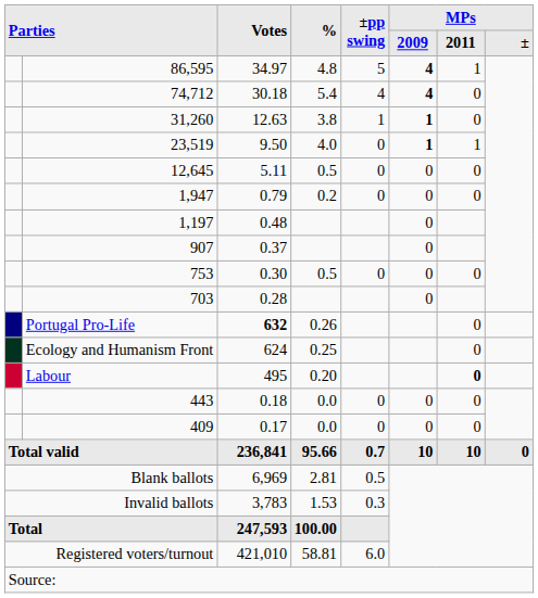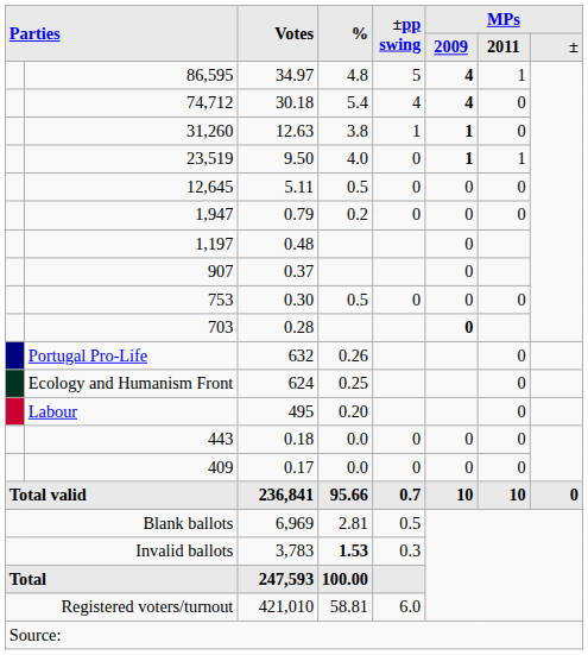703 | MPs / 2009: normal -> bold
Portugal Pro-Life | Votes: bold -> normal
Labour | MPs / 2011: bold -> normal
Invalid ballots | %: normal -> bold
